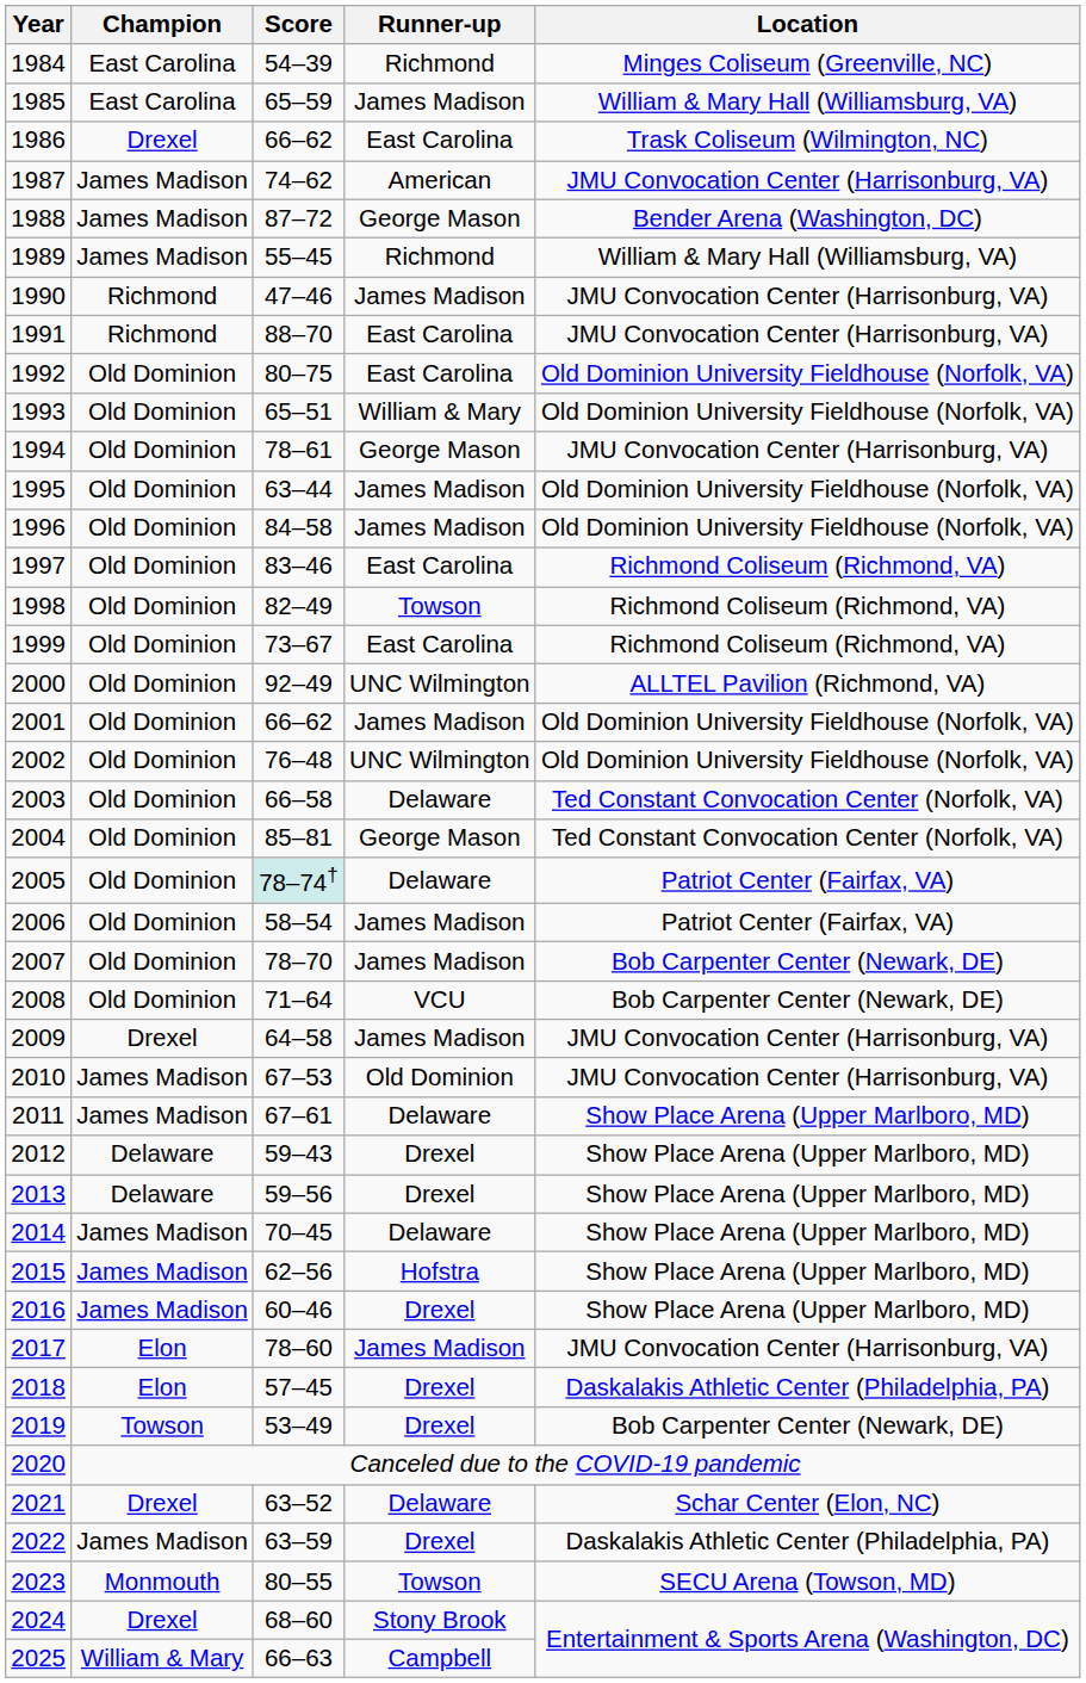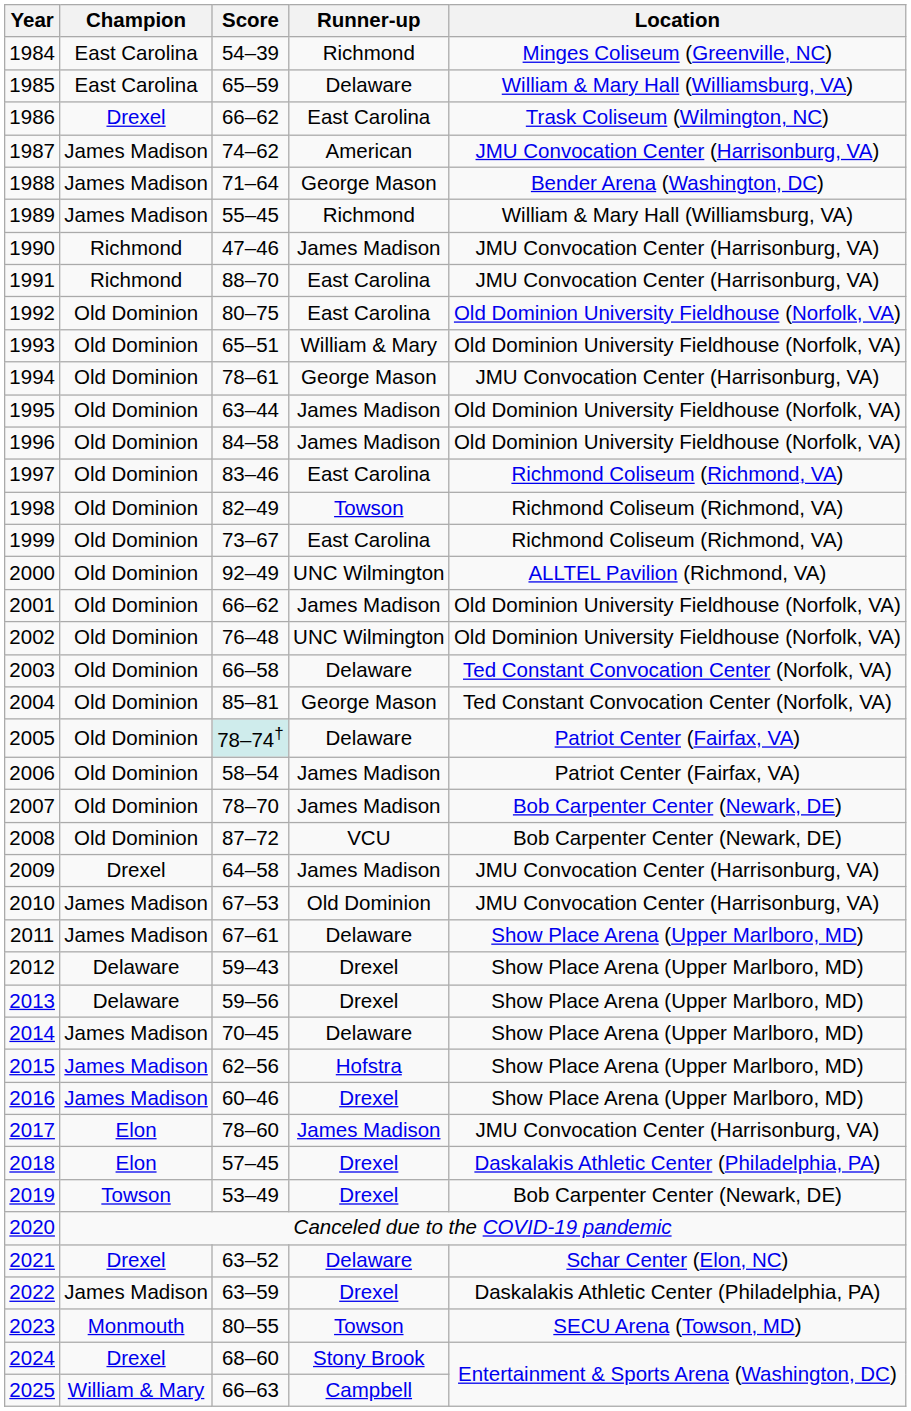1985 | Runner-up: James Madison -> Delaware
1988 | Score: 87–72 -> 71–64
2008 | Score: 71–64 -> 87–72
